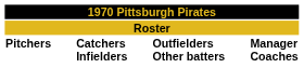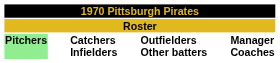Pitchers | column 1: no background -> lightgreen background
